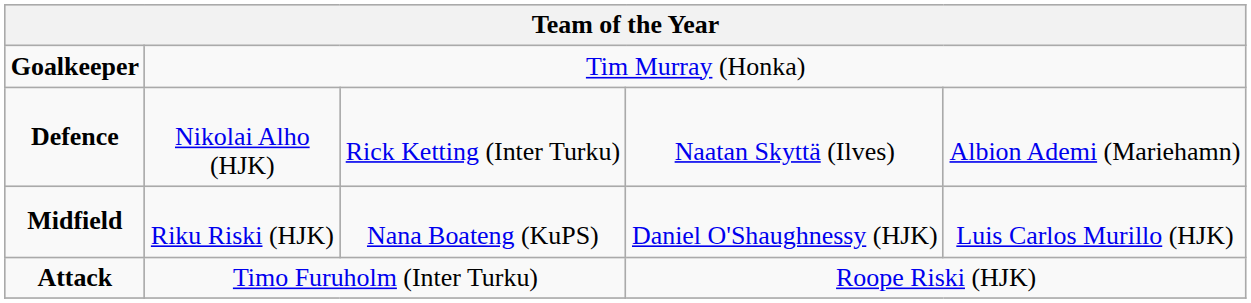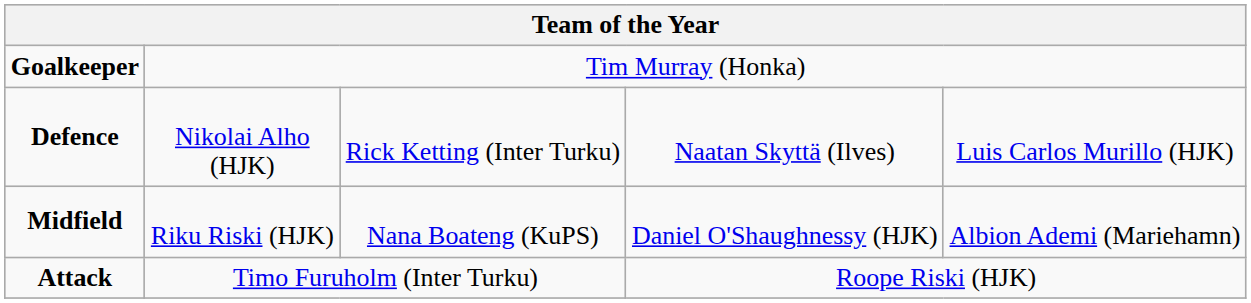Defence | column 5: Albion Ademi (Mariehamn) -> Luis Carlos Murillo (HJK)
Midfield | column 5: Luis Carlos Murillo (HJK) -> Albion Ademi (Mariehamn)
